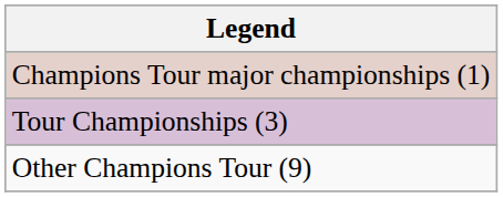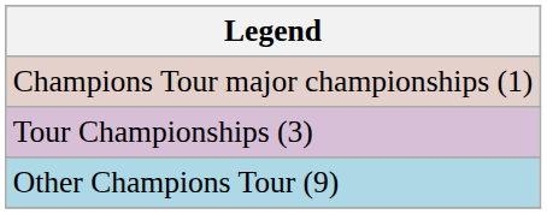row 4 | column 1: no background -> lightblue background
